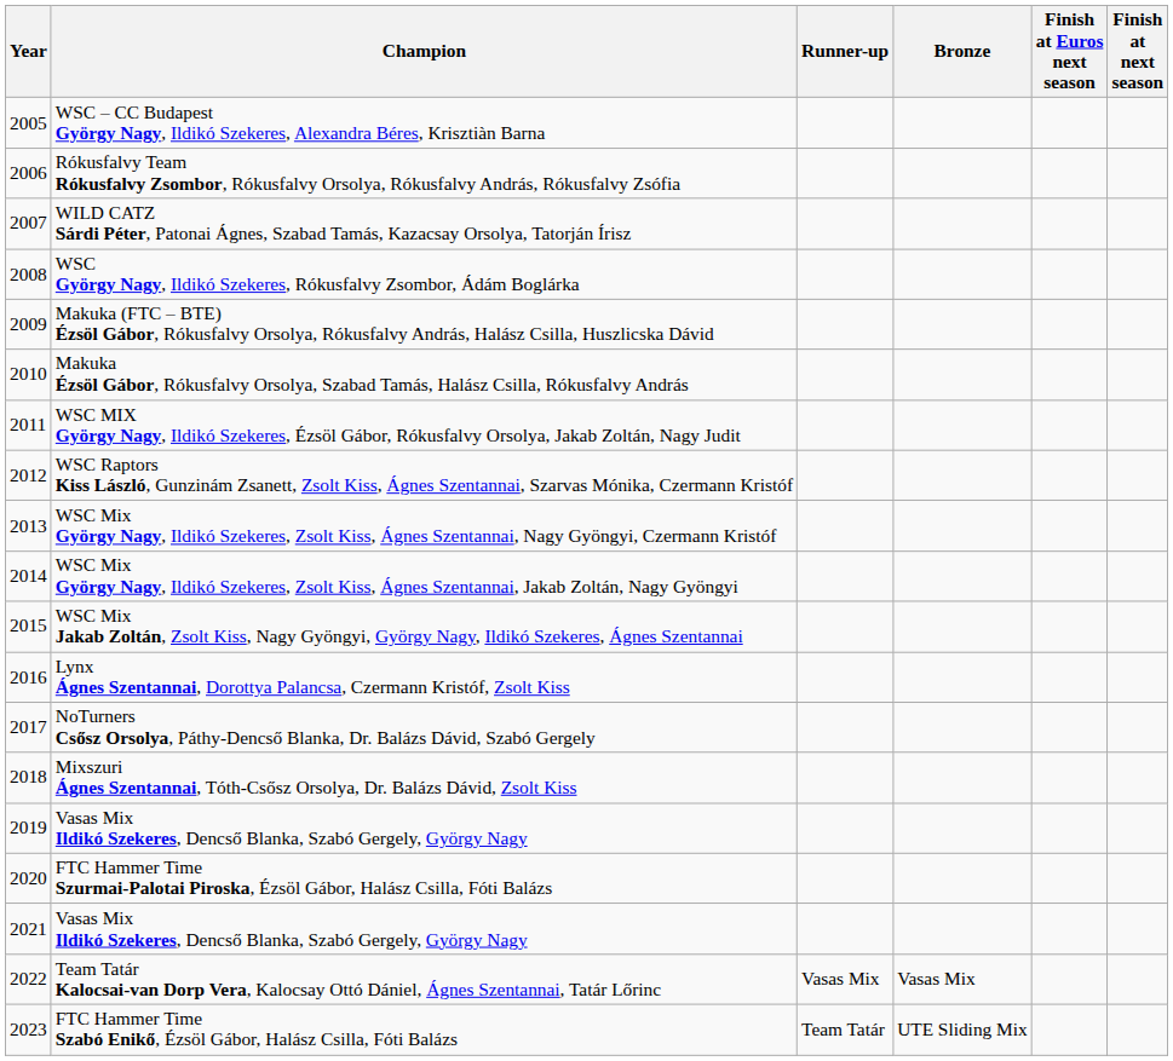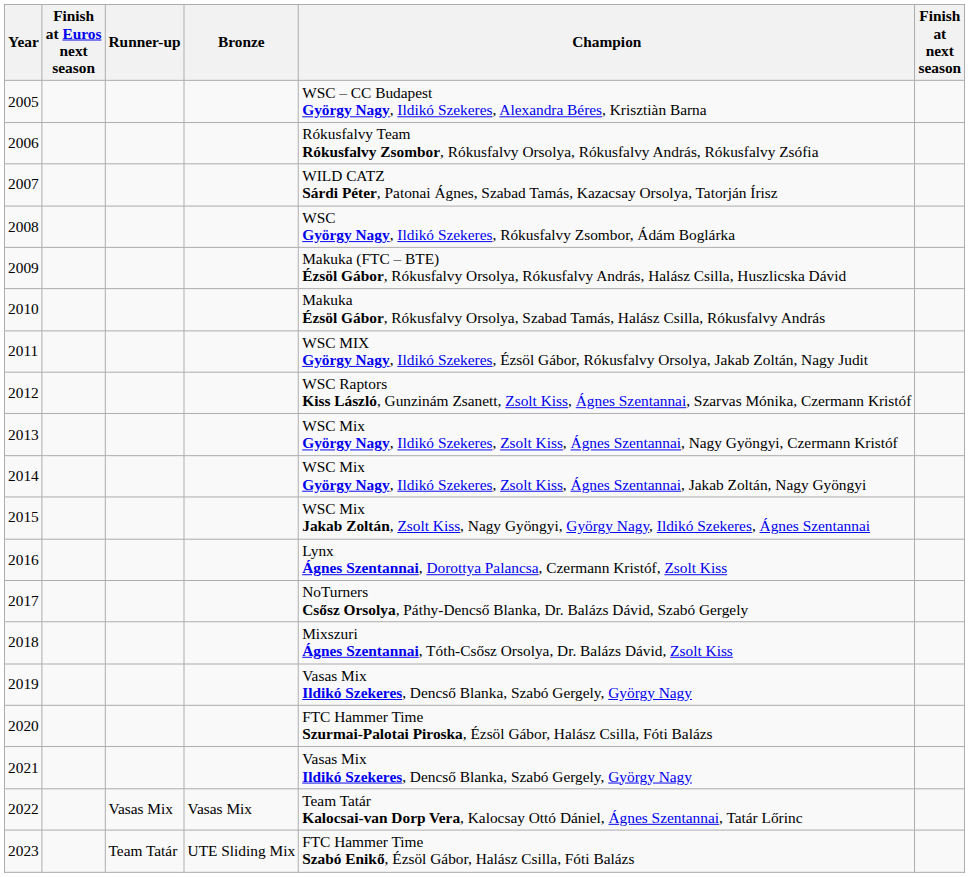columns swapped: Champion <-> Finish at Euros next season
